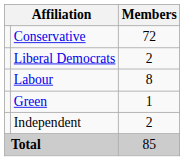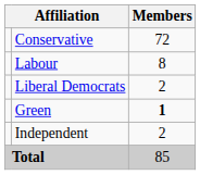rows swapped: Labour <-> Liberal Democrats
Green | Members: normal -> bold
